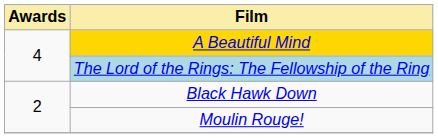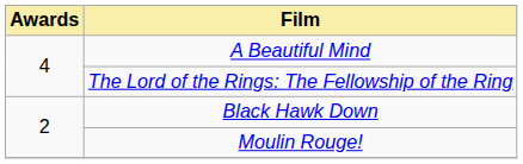A Beautiful Mind | Film: gold background -> no background
The Lord of the Rings: The Fellowship of the Ring | Film: lightblue background -> no background
